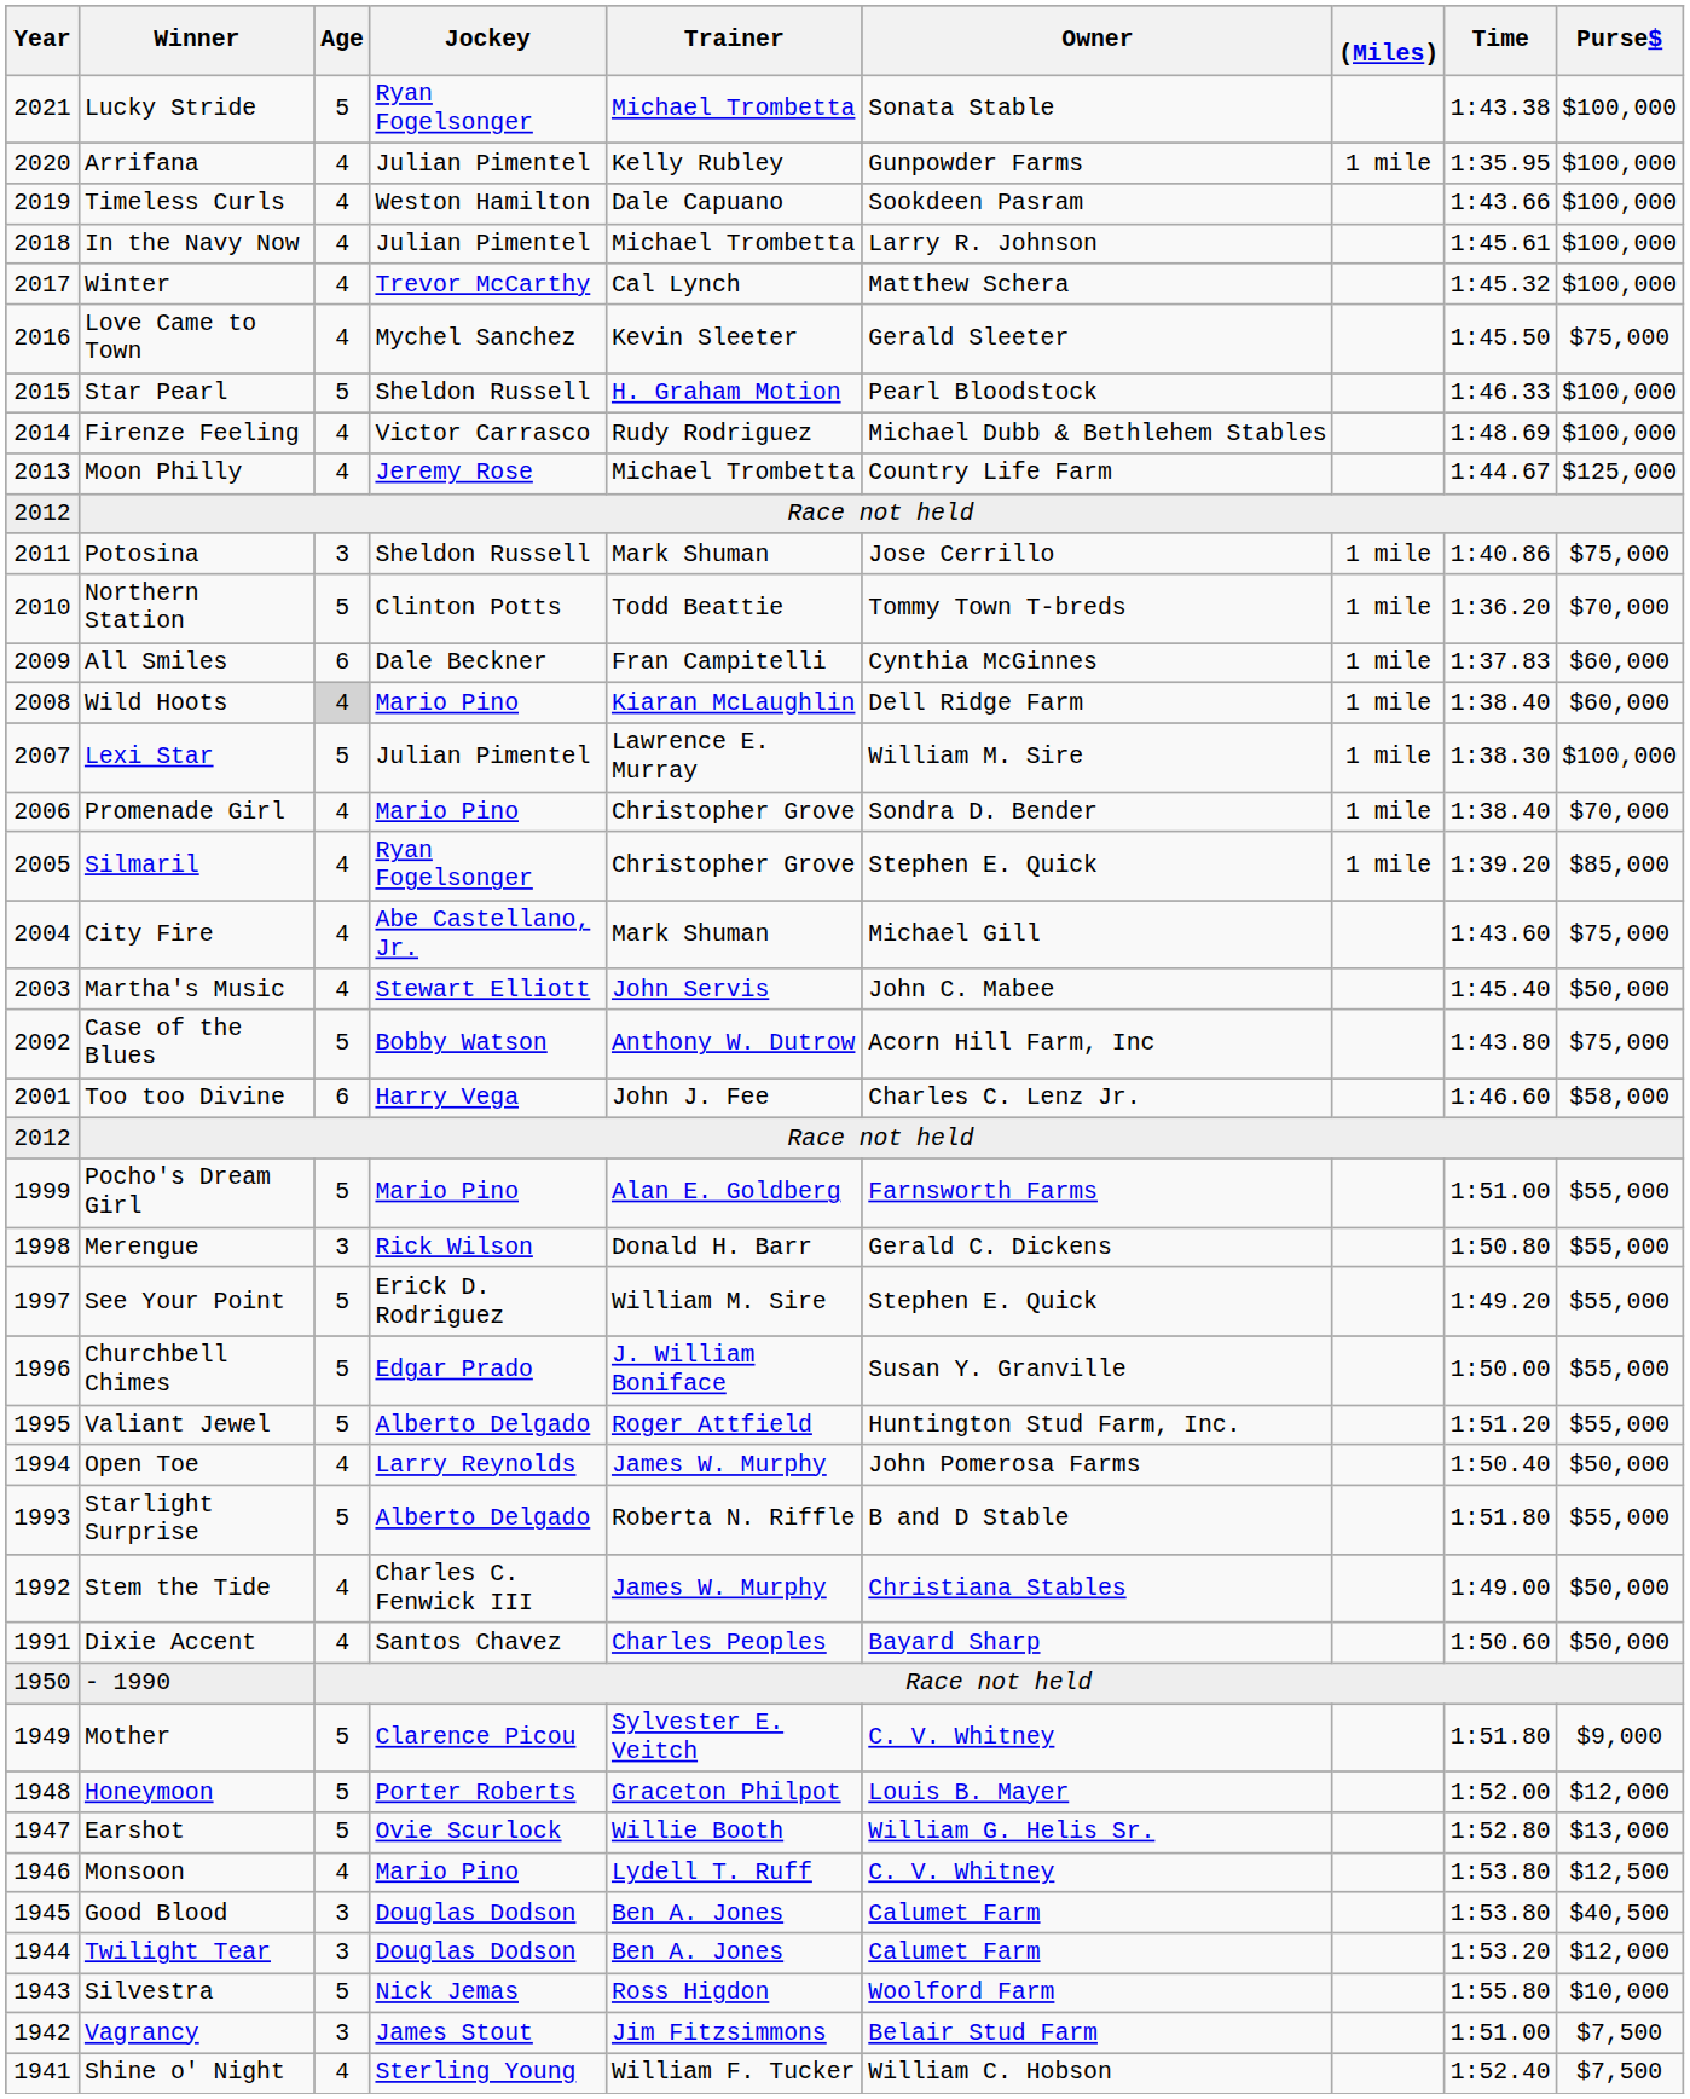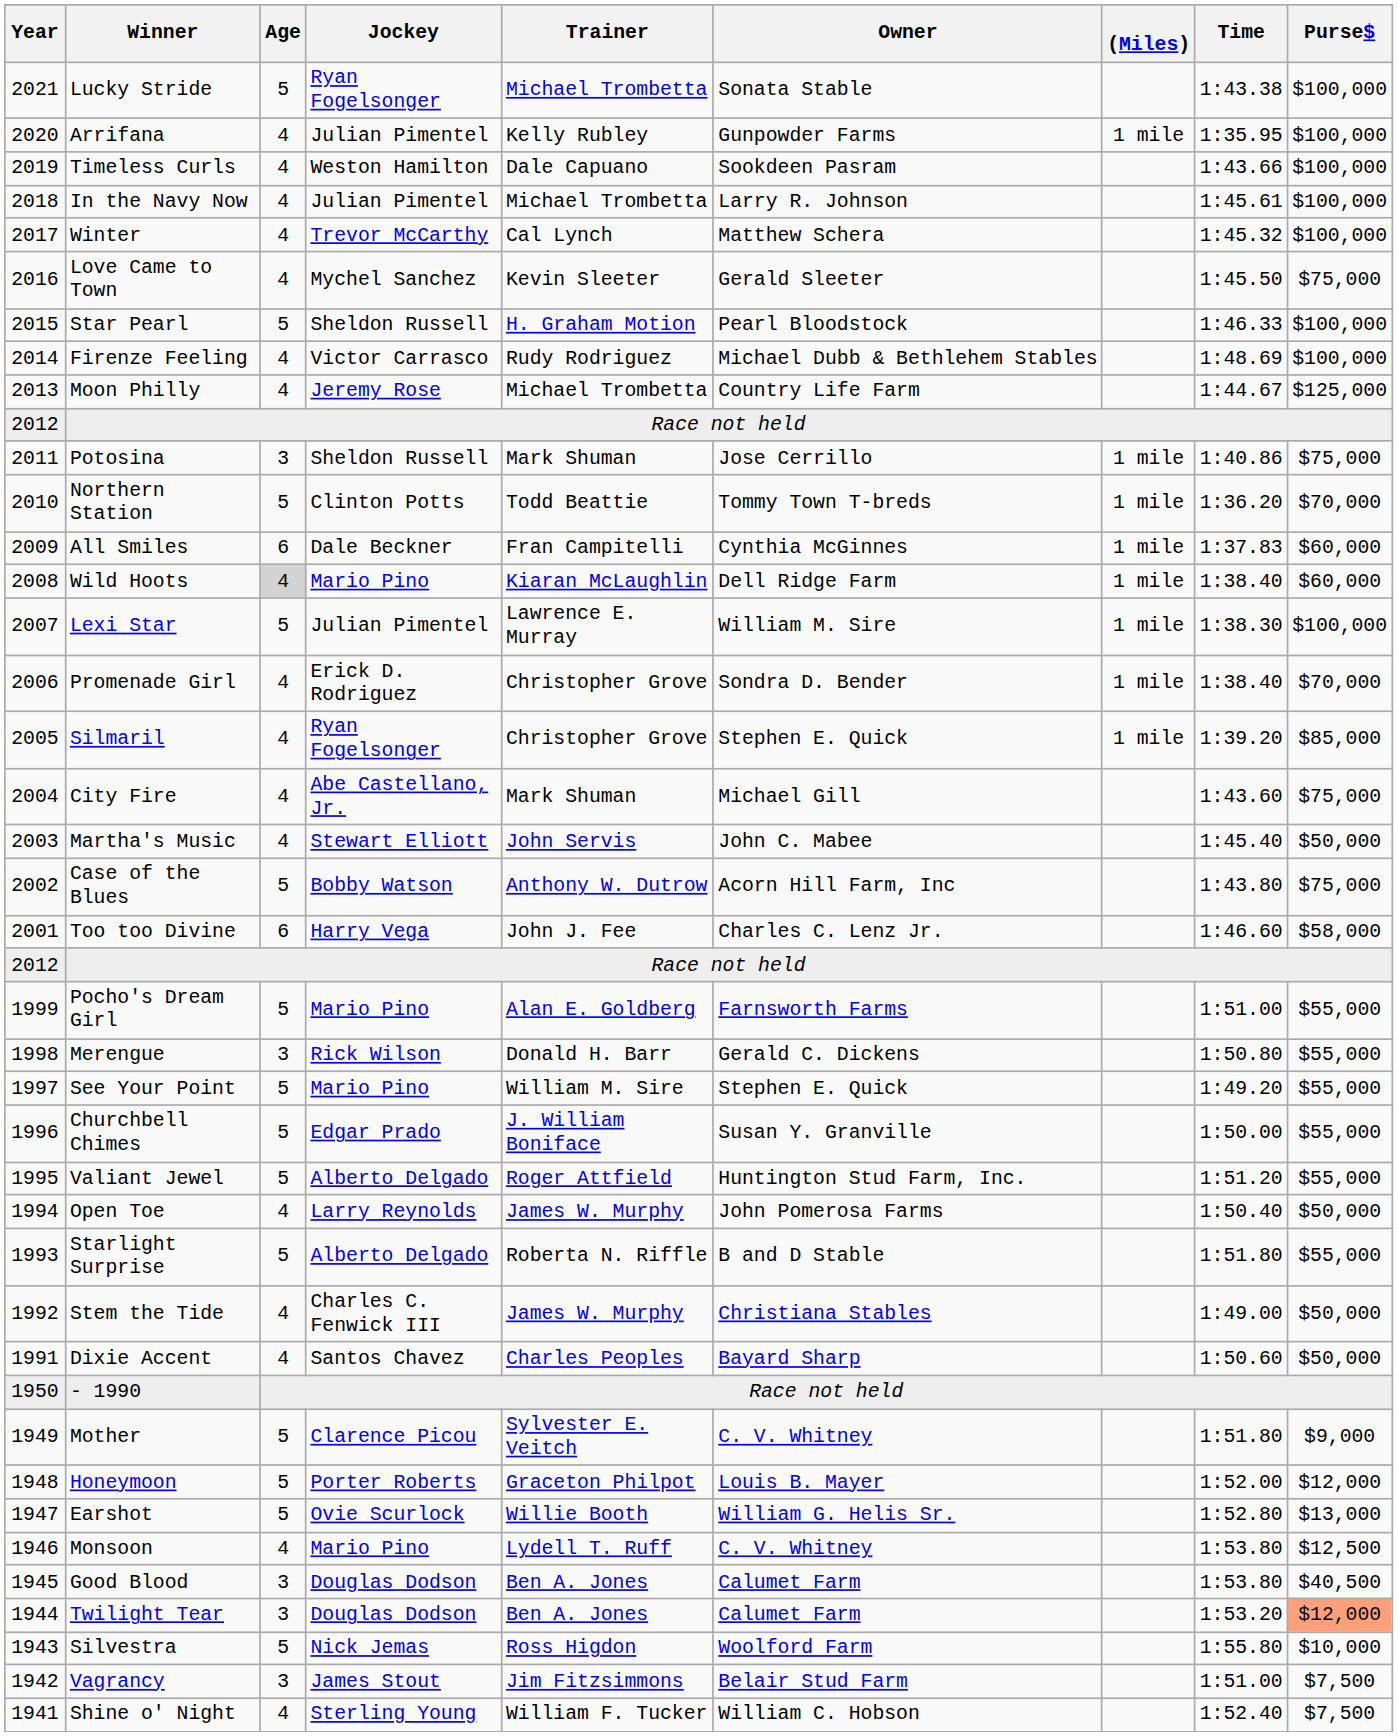Promenade Girl | Jockey: Mario Pino -> Erick D. Rodriguez
See Your Point | Jockey: Erick D. Rodriguez -> Mario Pino
Twilight Tear | Purse$: no background -> lightsalmon background
